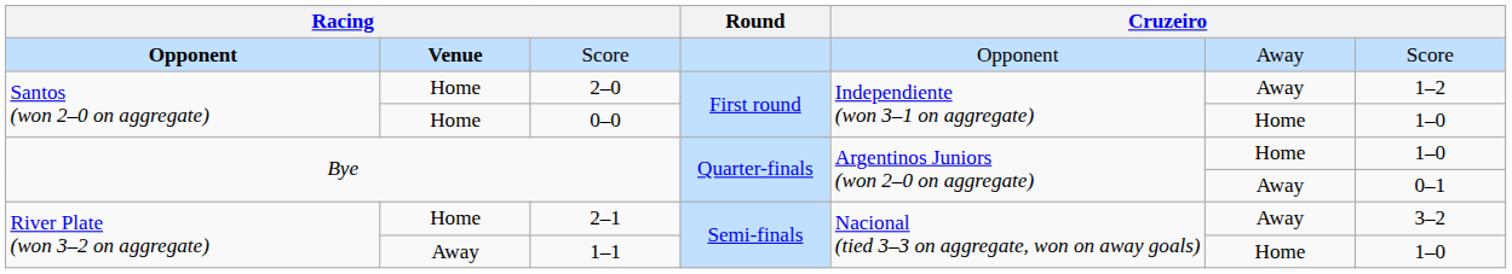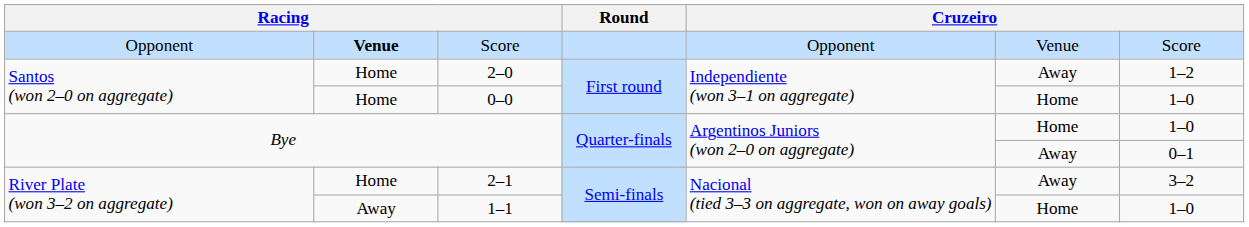row 2 | column 1: bold -> normal
row 2 | column 6: Away -> Venue
